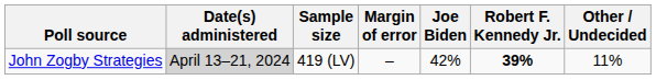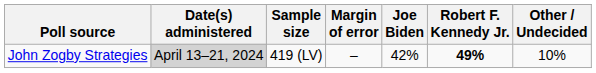John Zogby Strategies | Robert F. Kennedy Jr.: 39% -> 49%
John Zogby Strategies | Other / Undecided: 11% -> 10%
